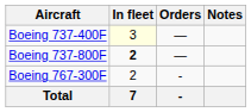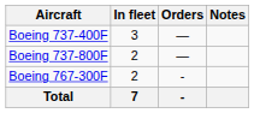Boeing 737-400F | In fleet: lightyellow background -> no background
Boeing 737-800F | In fleet: bold -> normal
